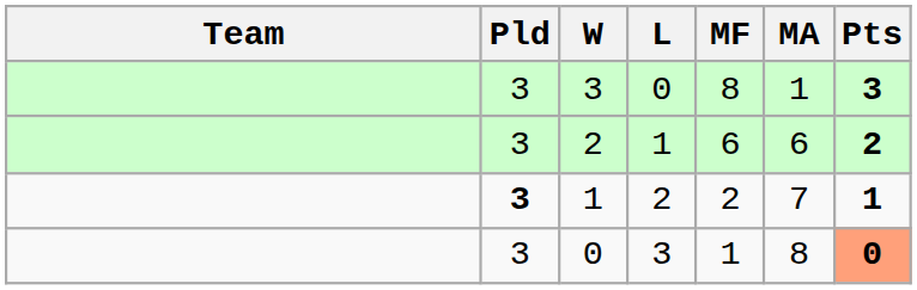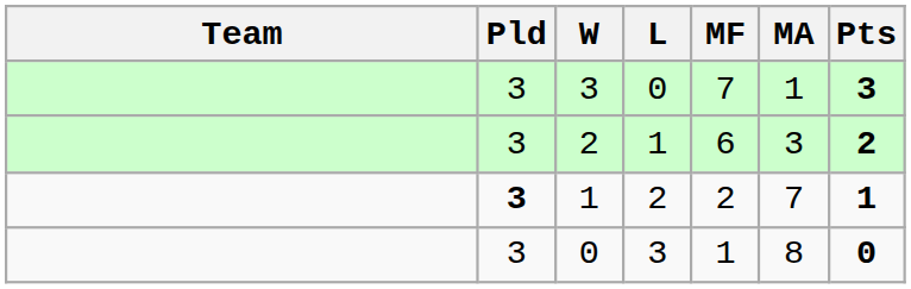row 2 | MF: 8 -> 7
row 3 | MA: 6 -> 3
row 5 | Pts: lightsalmon background -> no background
